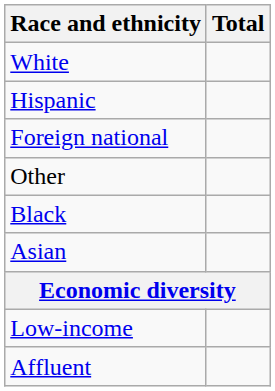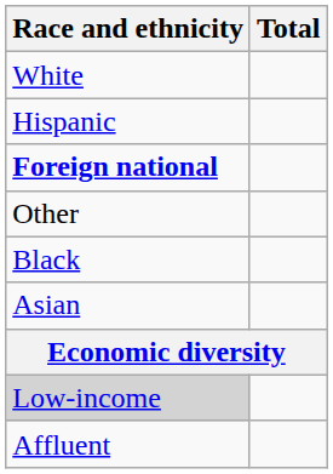Foreign national | Race and ethnicity: normal -> bold
Low-income | Race and ethnicity: no background -> lightgrey background
